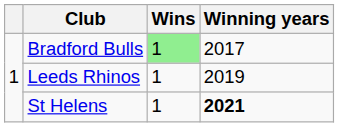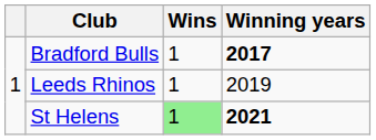Bradford Bulls | Wins: lightgreen background -> no background
Bradford Bulls | Winning years: normal -> bold
St Helens | Wins: no background -> lightgreen background
